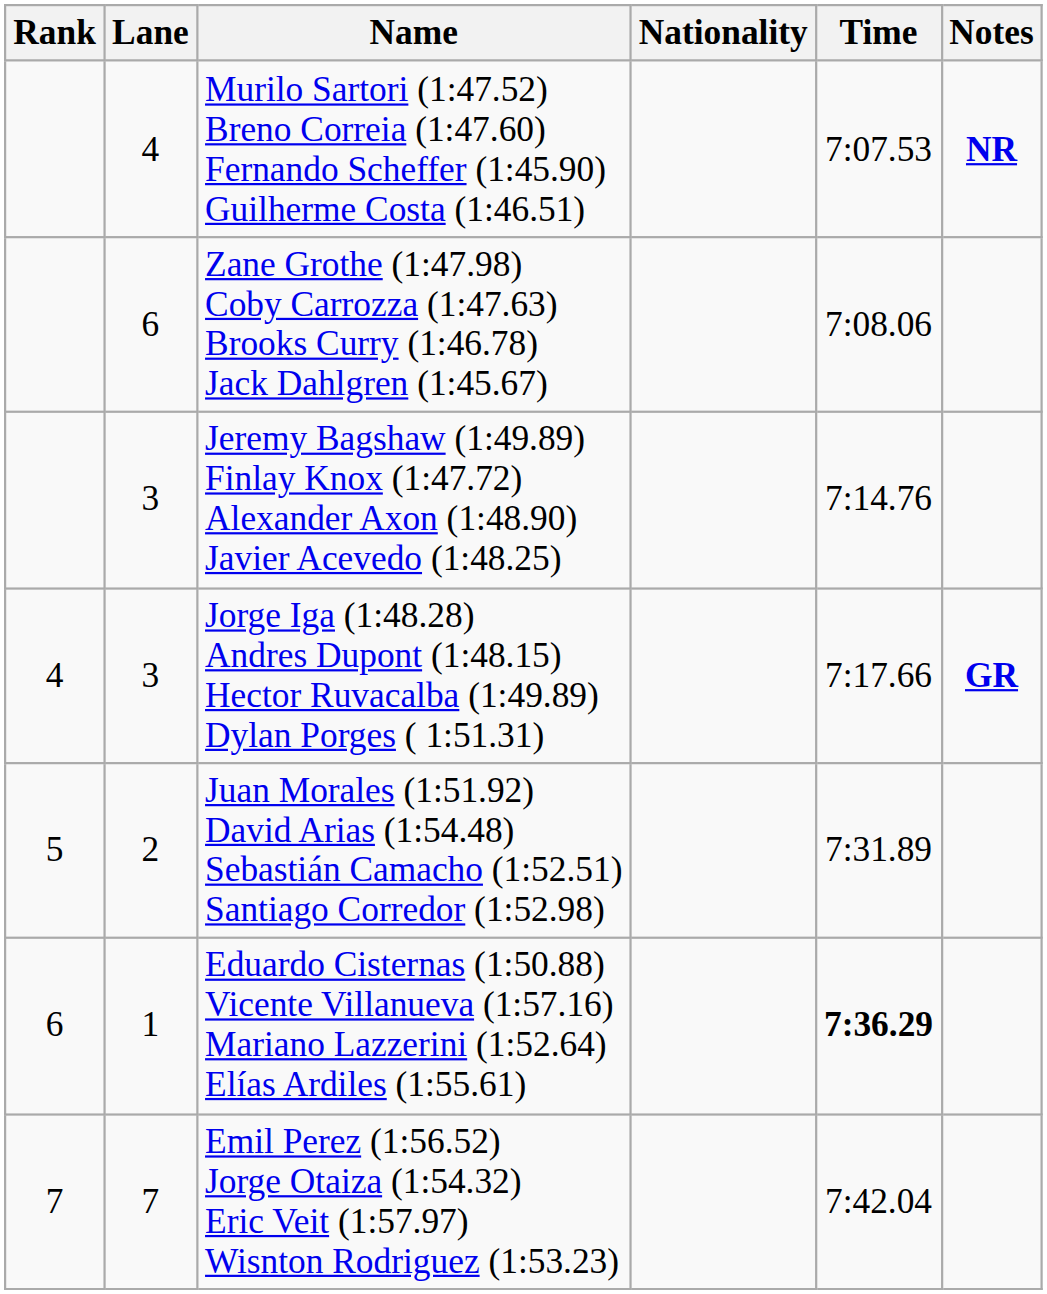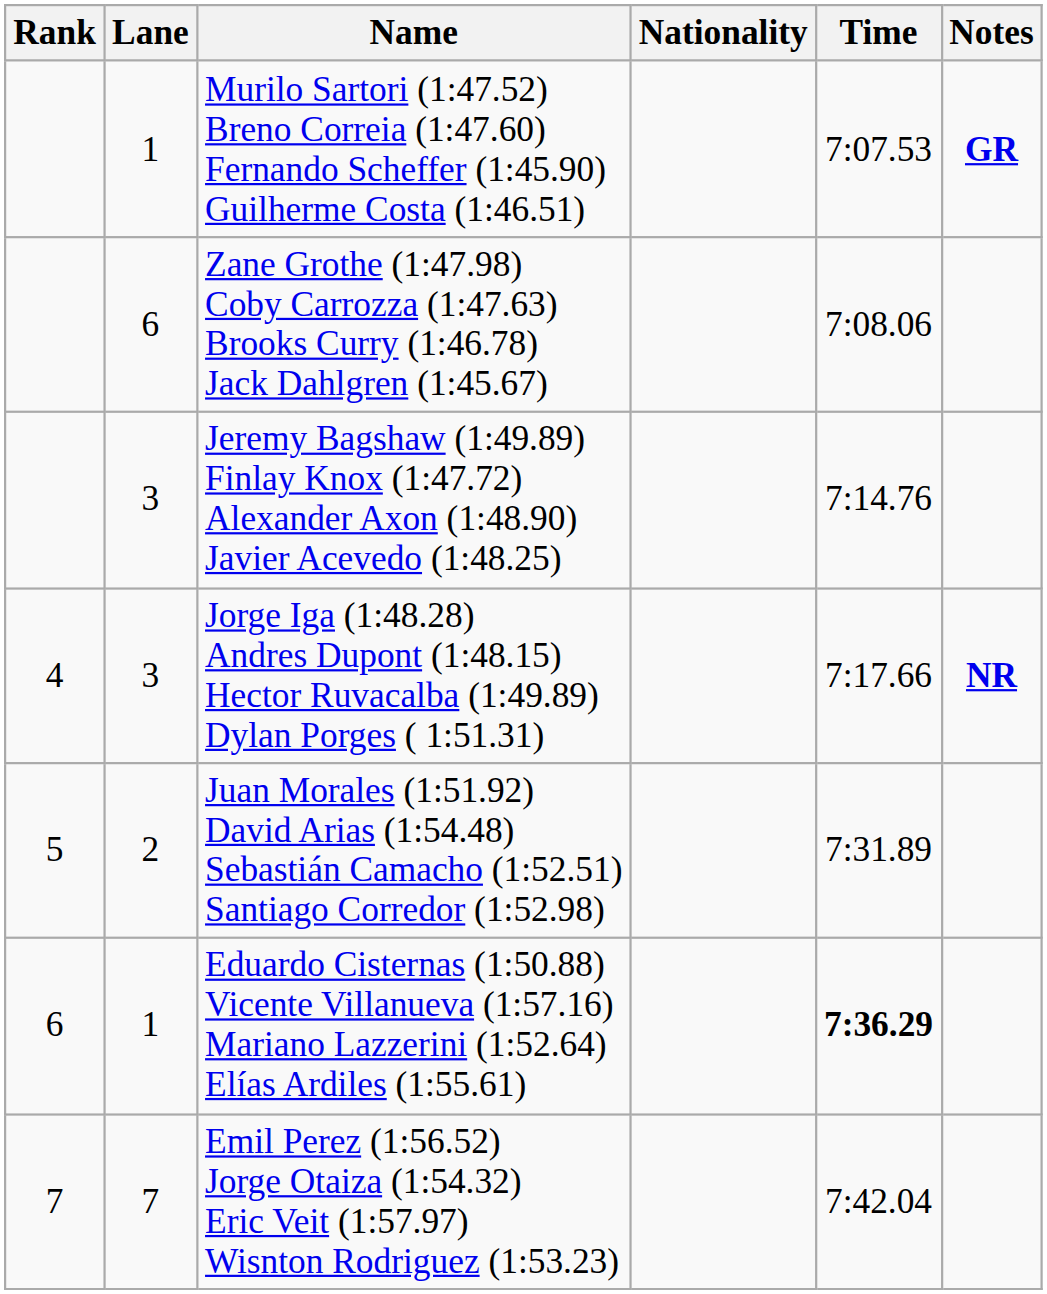row 2 | Lane: 4 -> 1
row 2 | Notes: NR -> GR
row 5 | Notes: GR -> NR
